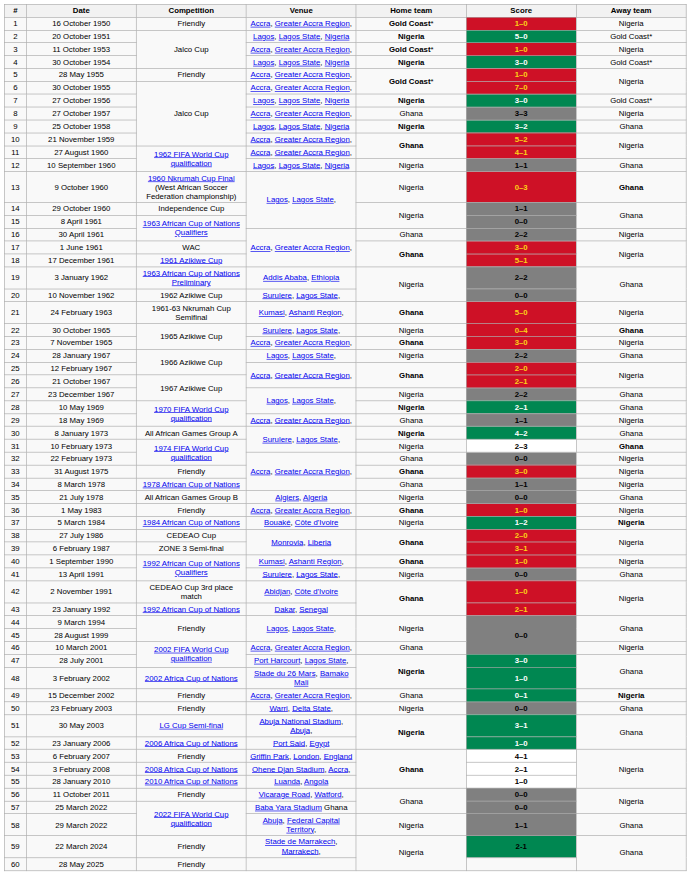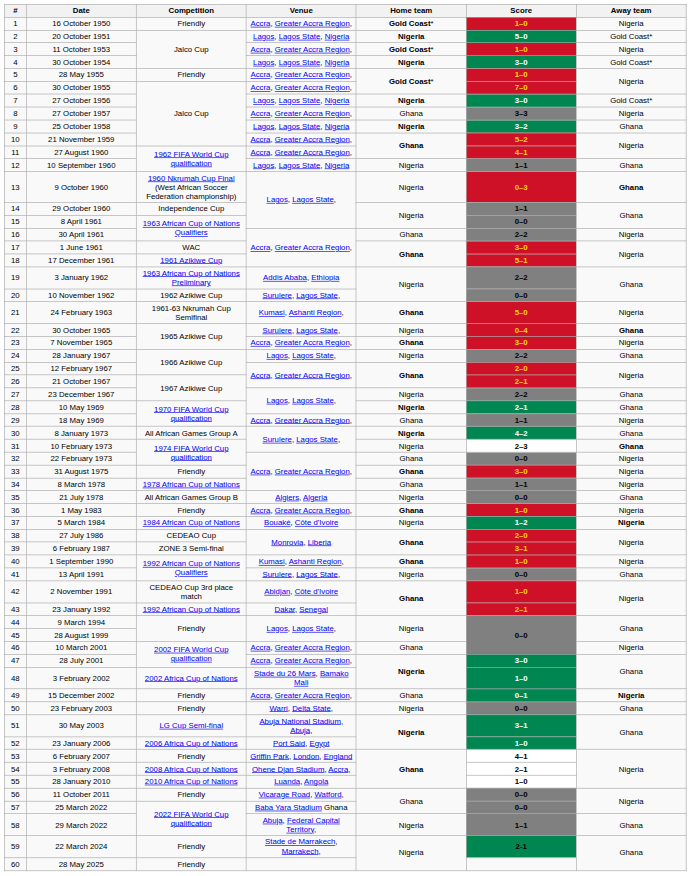28 July 2001 | Venue: Port Harcourt, Lagos State, -> Accra, Greater Accra Region,
